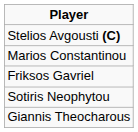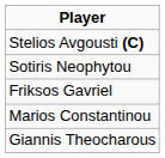row 3 | column 1: Marios Constantinou -> Sotiris Neophytou
row 5 | column 1: Sotiris Neophytou -> Marios Constantinou
